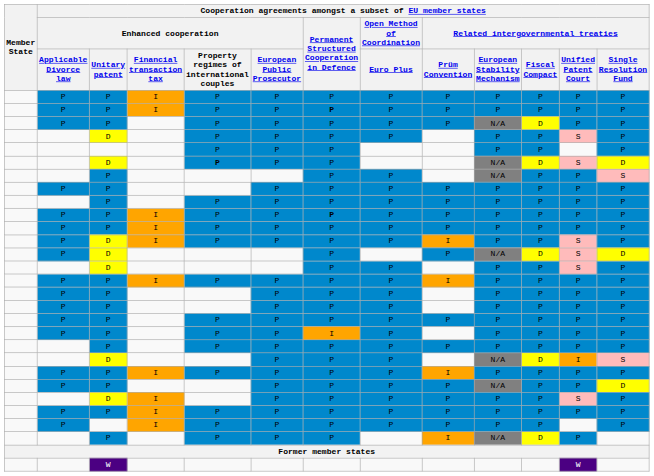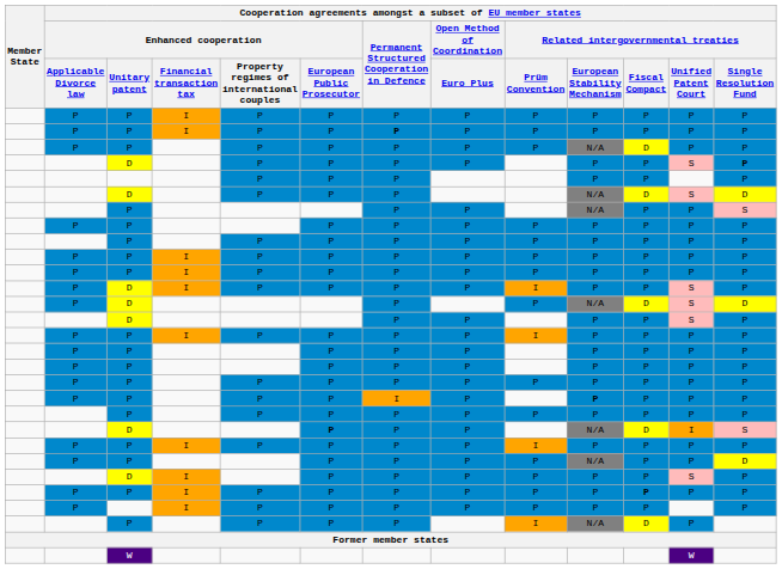row 7 | column 13: normal -> bold
row 9 | column 5: bold -> normal
row 13 | column 7: bold -> normal
row 22 | column 10: normal -> bold
row 24 | column 6: normal -> bold
row 28 | column 11: normal -> bold
